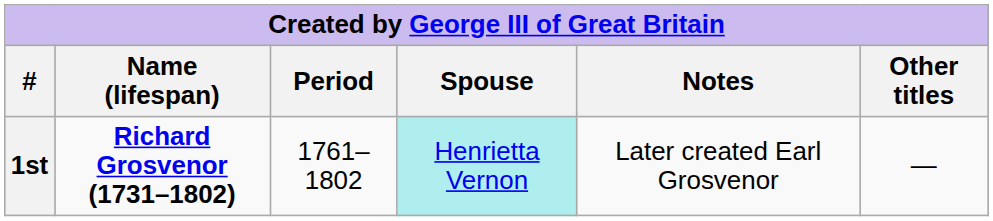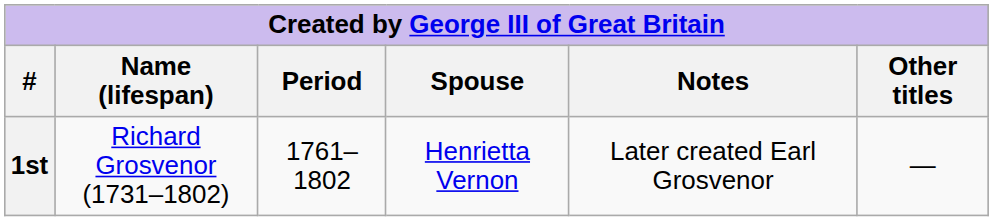1st | Name (lifespan): bold -> normal
1st | Spouse: paleturquoise background -> no background
